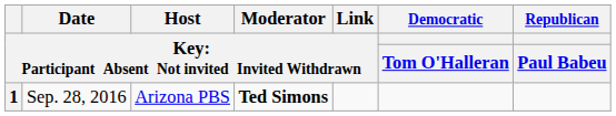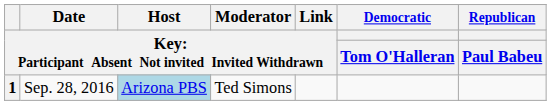1 | column 3: no background -> lightblue background
1 | column 4: bold -> normal
